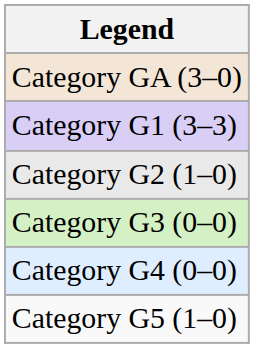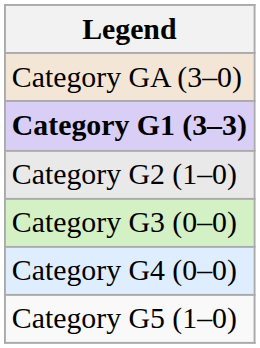row 3 | column 1: normal -> bold
